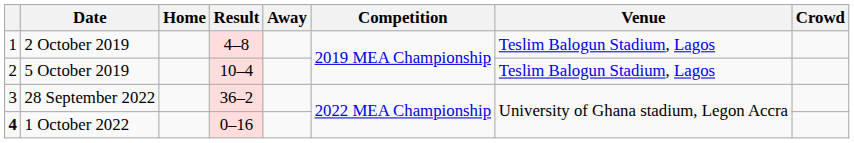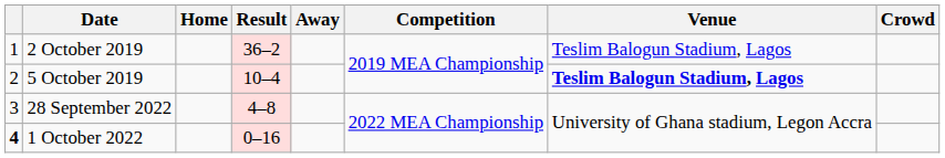2 October 2019 | Result: 4–8 -> 36–2
5 October 2019 | Venue: normal -> bold
28 September 2022 | Result: 36–2 -> 4–8
